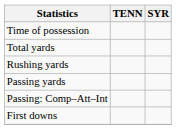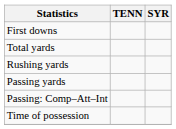rows swapped: First downs <-> Time of possession
